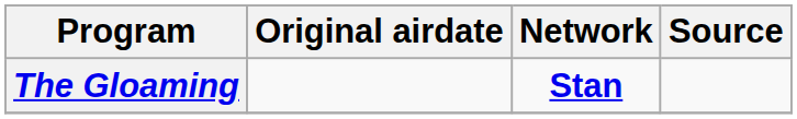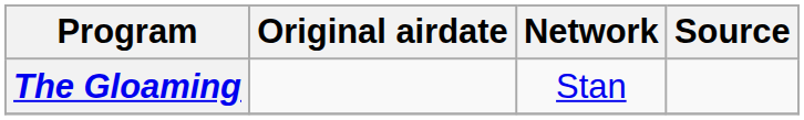The Gloaming | Network: bold -> normal
